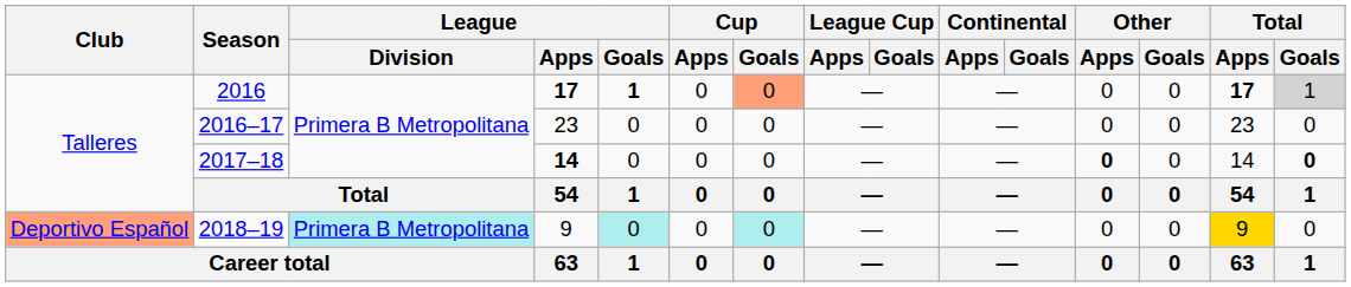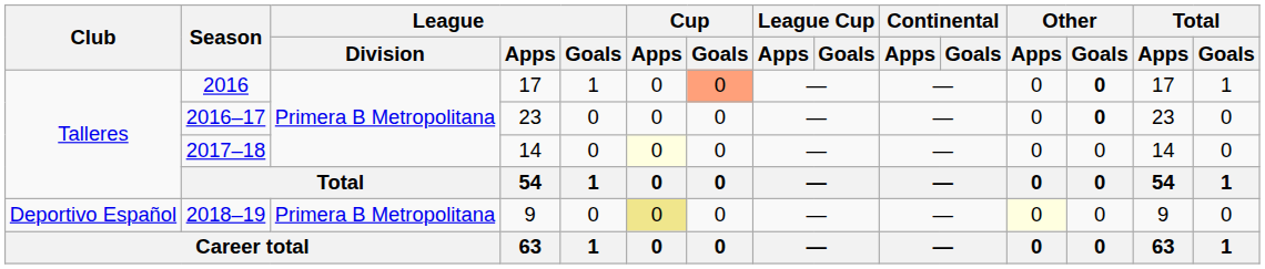2016 | League / Apps: bold -> normal
2016 | League / Goals: bold -> normal
2016 | Other / Goals: normal -> bold
2016 | Total / Apps: bold -> normal
2016 | Total / Goals: lightgrey background -> no background
2016–17 | Other / Goals: normal -> bold
2017–18 | League / Apps: bold -> normal
2017–18 | Cup / Apps: no background -> lightyellow background
2017–18 | Other / Apps: bold -> normal
2017–18 | Total / Goals: bold -> normal
2018–19 | Club: lightsalmon background -> no background
2018–19 | League / Division: paleturquoise background -> no background
2018–19 | League / Goals: paleturquoise background -> no background
2018–19 | Cup / Apps: no background -> khaki background
2018–19 | Cup / Goals: paleturquoise background -> no background
2018–19 | Other / Apps: no background -> lightyellow background
2018–19 | Total / Apps: gold background -> no background
